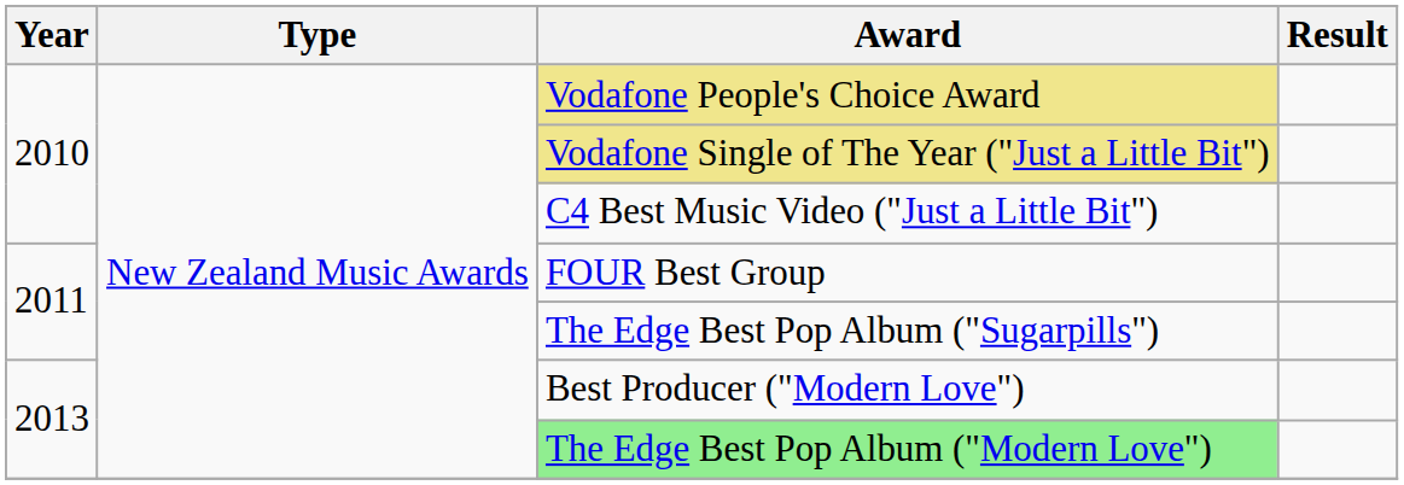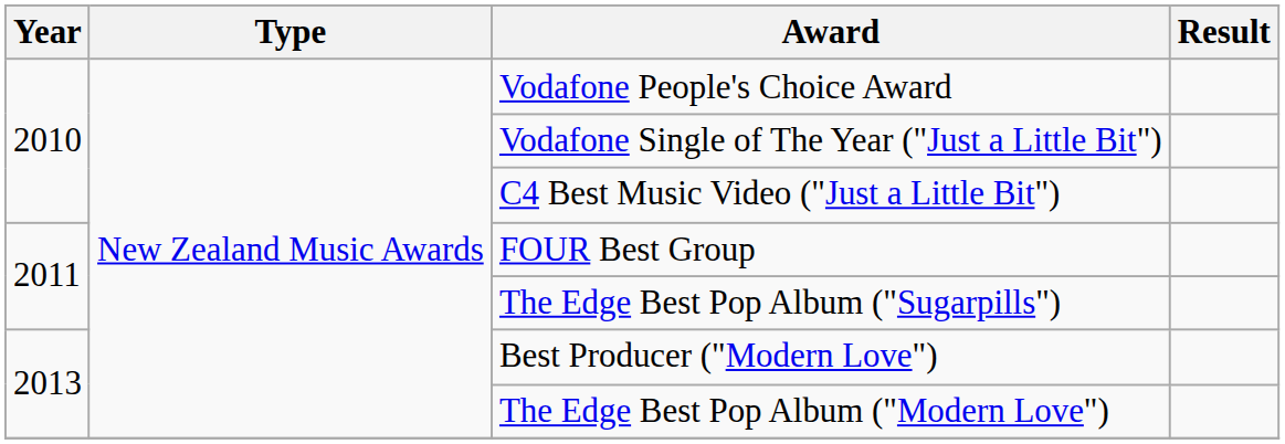Vodafone People's Choice Award | Award: khaki background -> no background
Vodafone Single of The Year ("Just a Little Bit") | Award: khaki background -> no background
The Edge Best Pop Album ("Modern Love") | Award: lightgreen background -> no background
